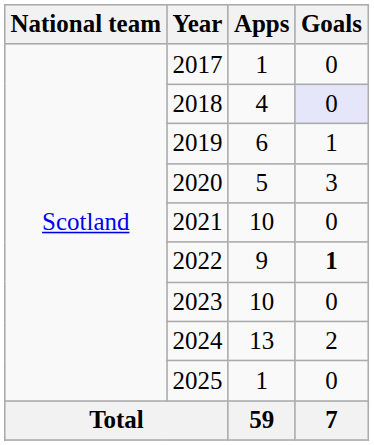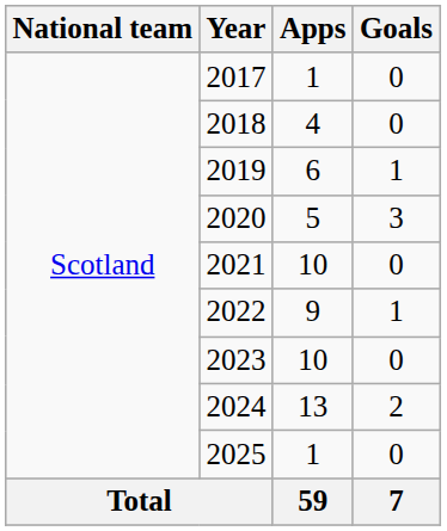2018 | Goals: lavender background -> no background
2022 | Goals: bold -> normal
